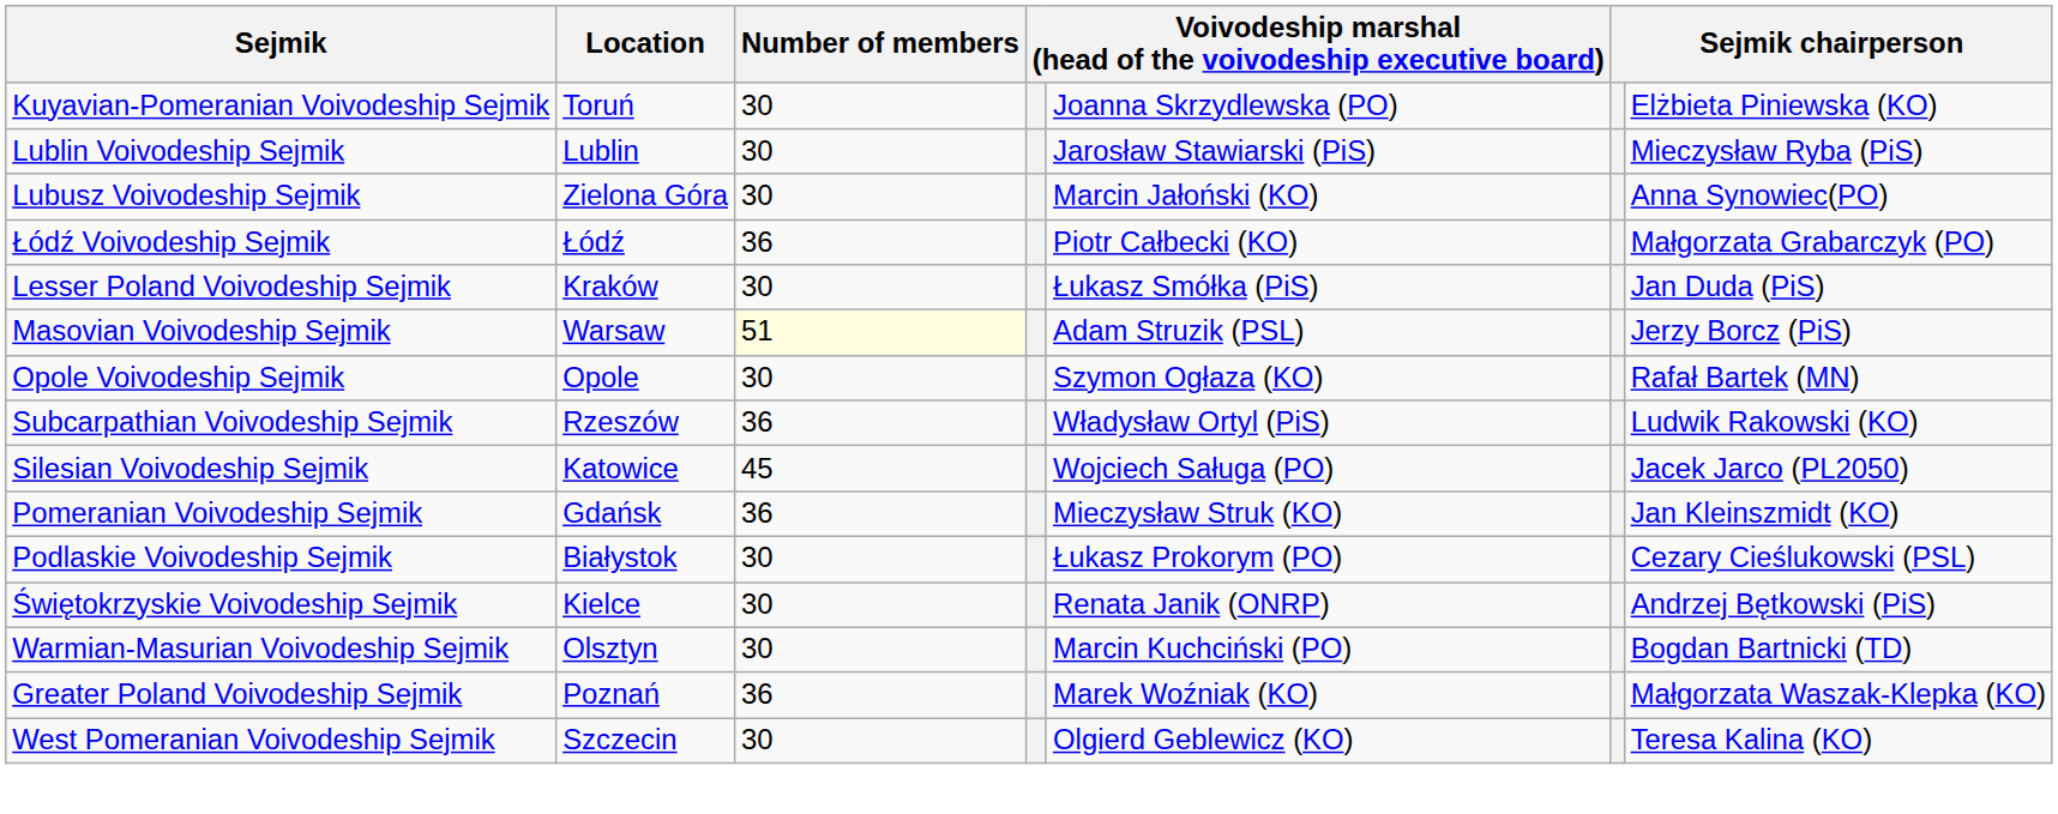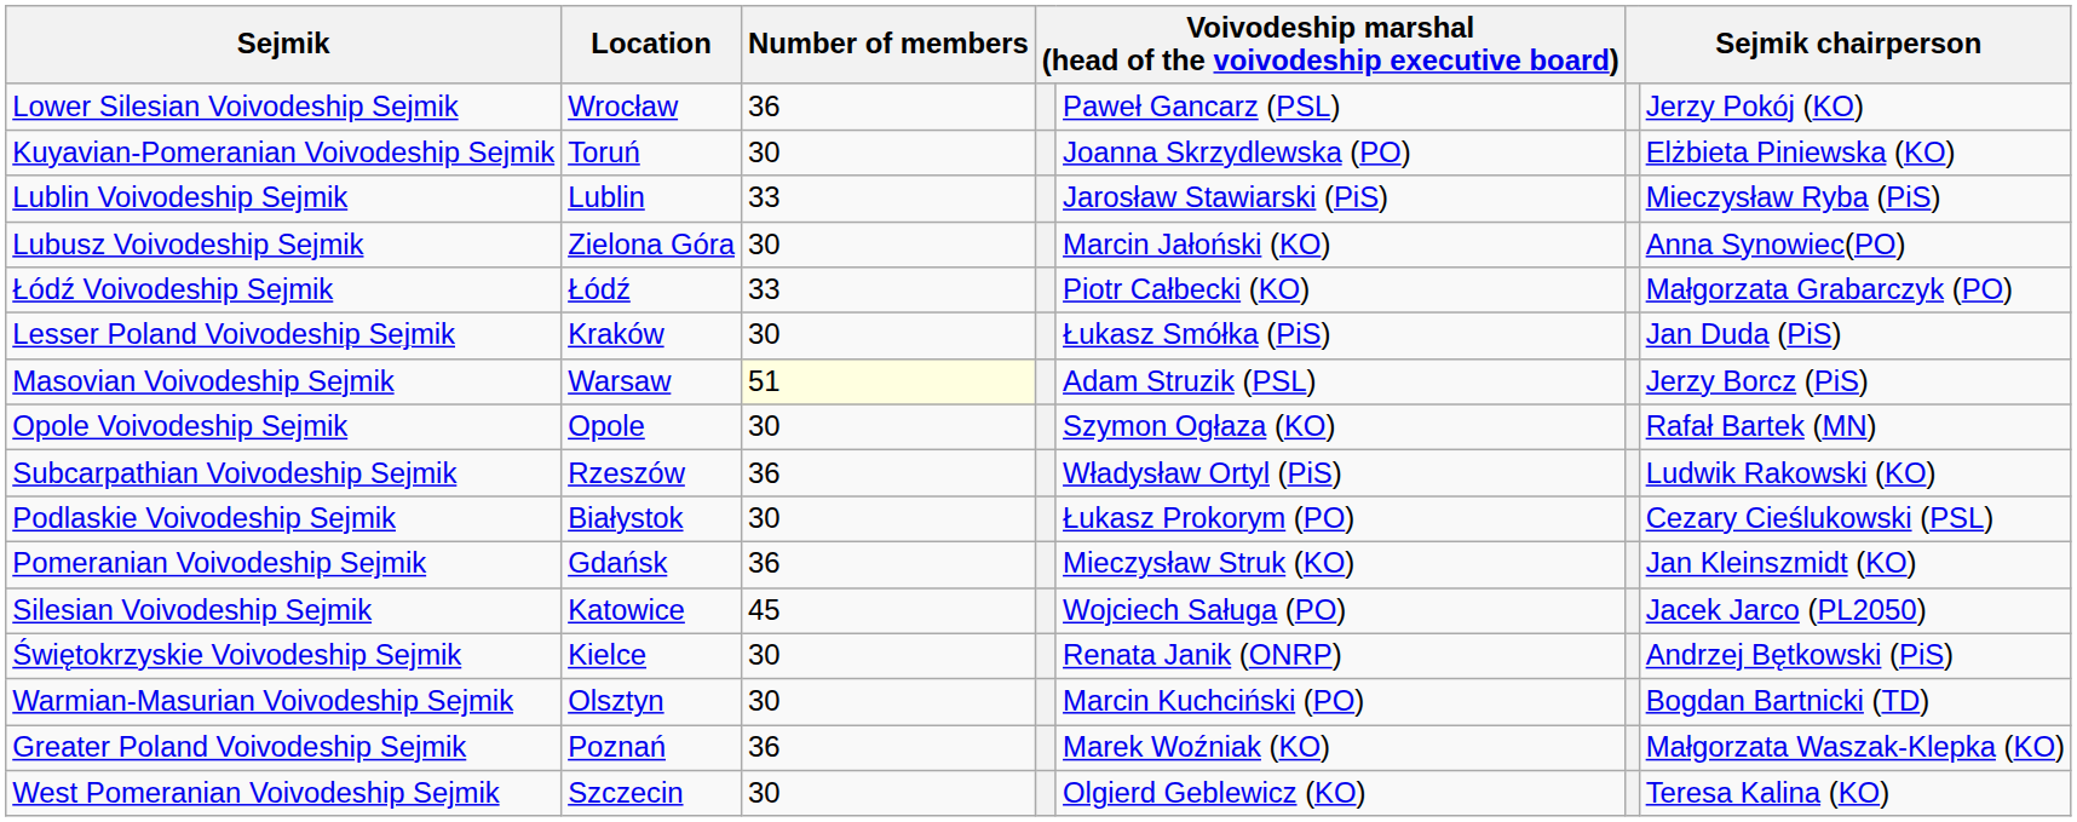+ row: Lower Silesian Voivodeship Sejmik | Wrocław | 36 | Paweł Gancarz (PSL) | Jerzy Pokój (KO)
Lublin Voivodeship Sejmik | Number of members: 30 -> 33
Łódź Voivodeship Sejmik | Number of members: 36 -> 33
rows swapped: Podlaskie Voivodeship Sejmik <-> Silesian Voivodeship Sejmik
